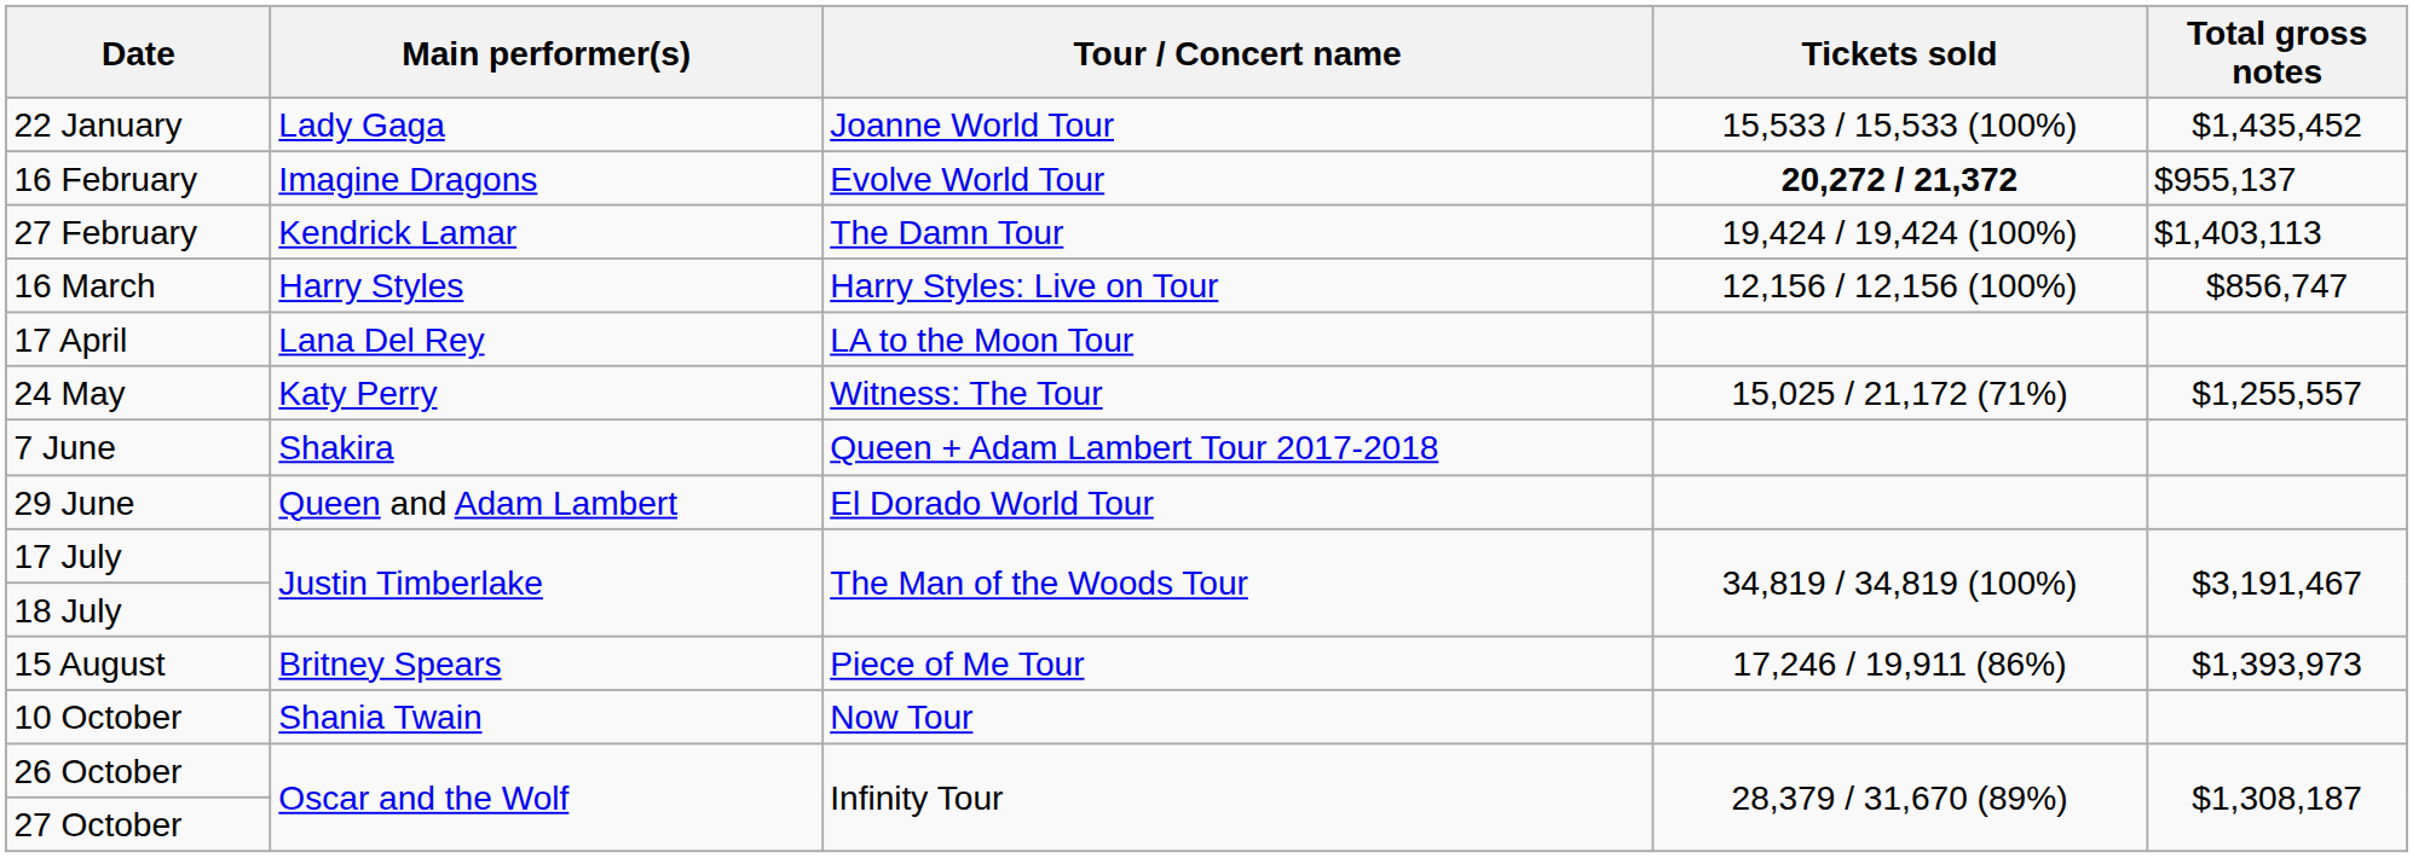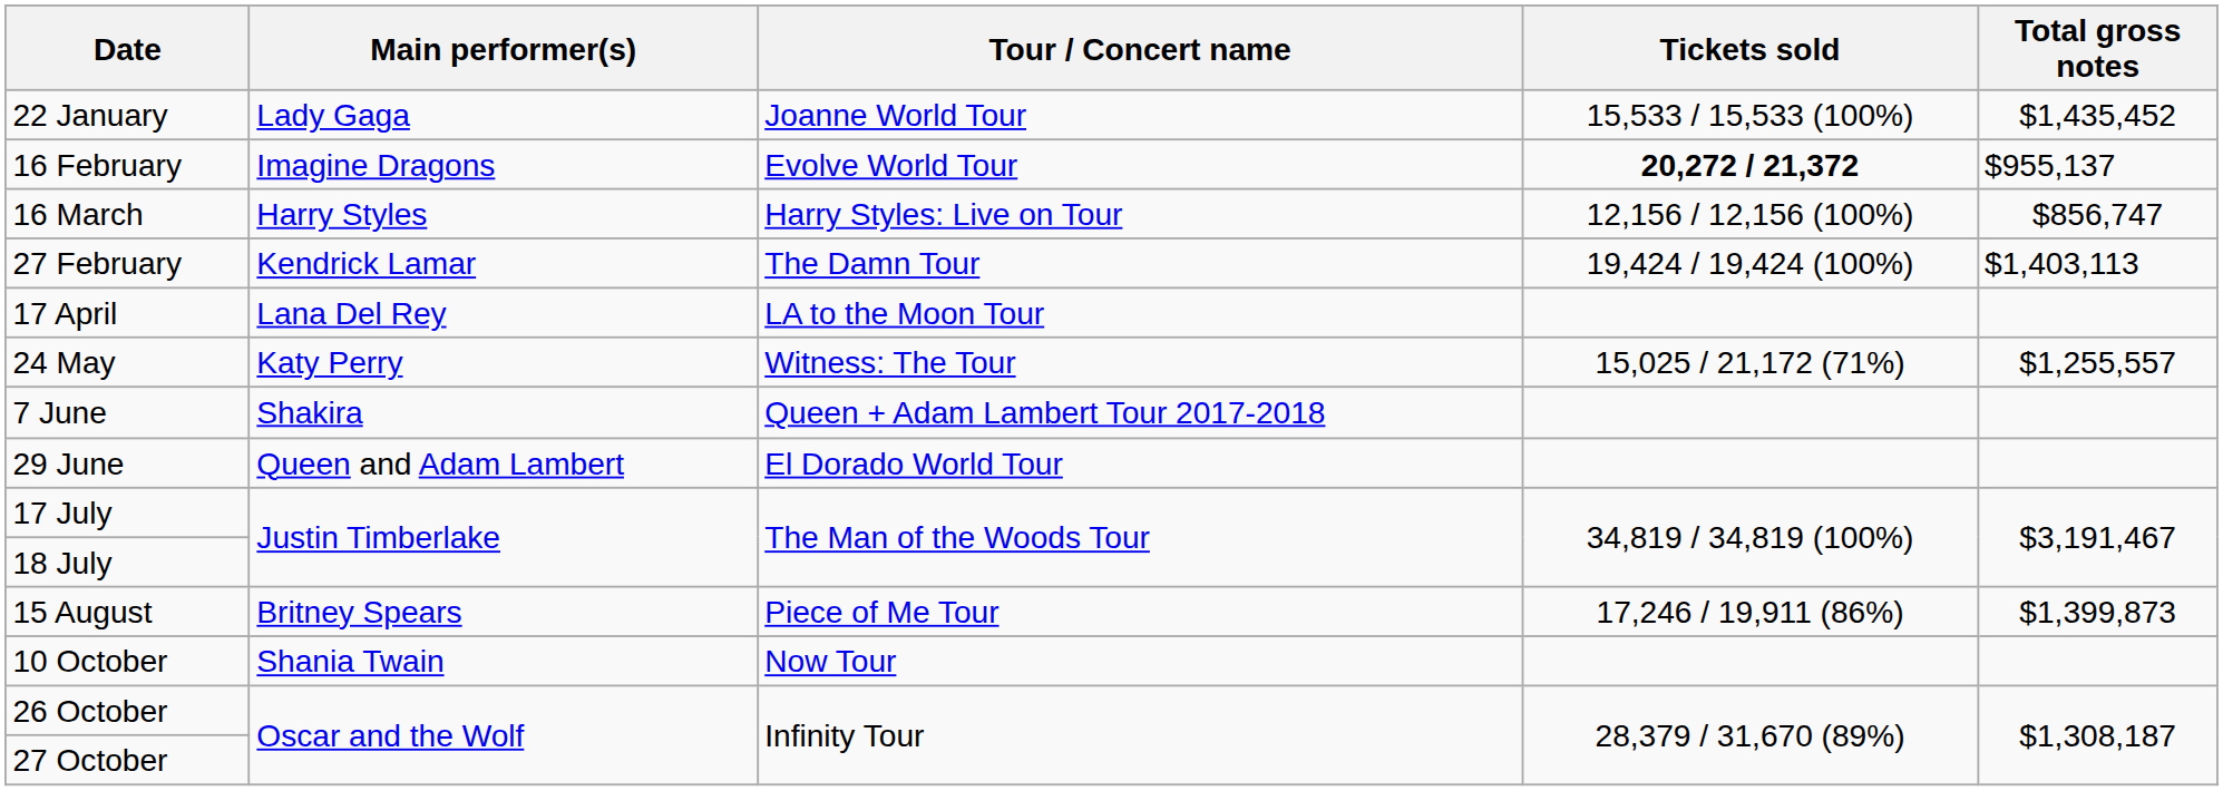rows swapped: 27 February <-> 16 March
15 August | Total gross notes: $1,393,973 -> $1,399,873
